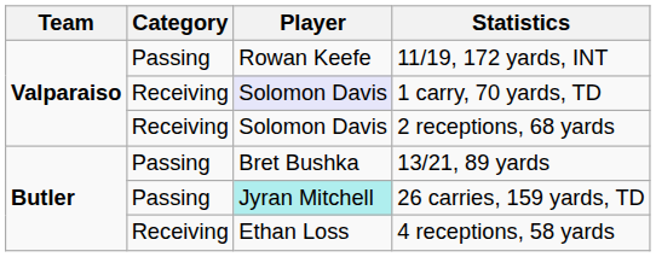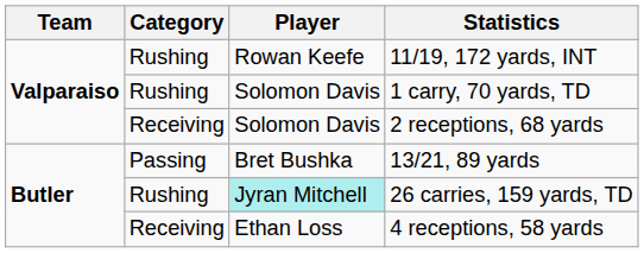11/19, 172 yards, INT | Category: Passing -> Rushing
1 carry, 70 yards, TD | Category: Receiving -> Rushing
1 carry, 70 yards, TD | Player: lavender background -> no background
26 carries, 159 yards, TD | Category: Passing -> Rushing
